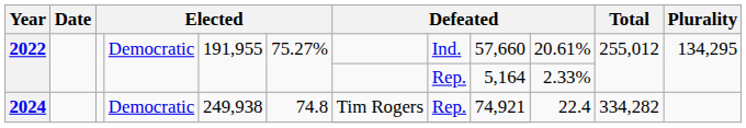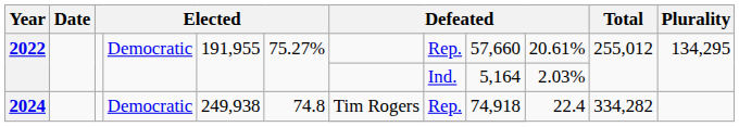row 2 | column 8: Ind. -> Rep.
row 3 | column 8: Rep. -> Ind.
row 3 | column 10: 2.33% -> 2.03%
row 4 | column 9: 74,921 -> 74,918
